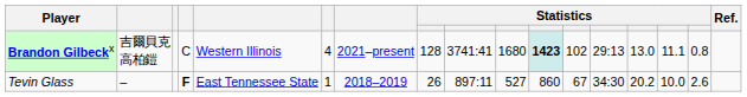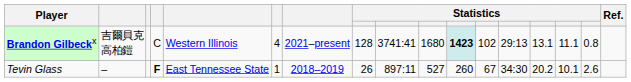Brandon Gilbeckx | column 14: 13.0 -> 13.1
Tevin Glass | column 11: 860 -> 260
Tevin Glass | column 15: 10.0 -> 10.1
